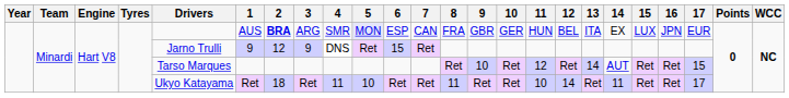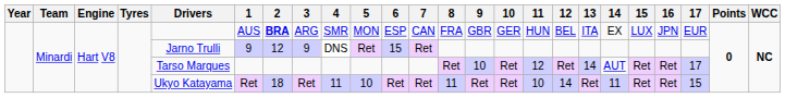row 2 | 5: lavender background -> no background
row 4 | 17: 15 -> 17
row 5 | 17: 17 -> 15
